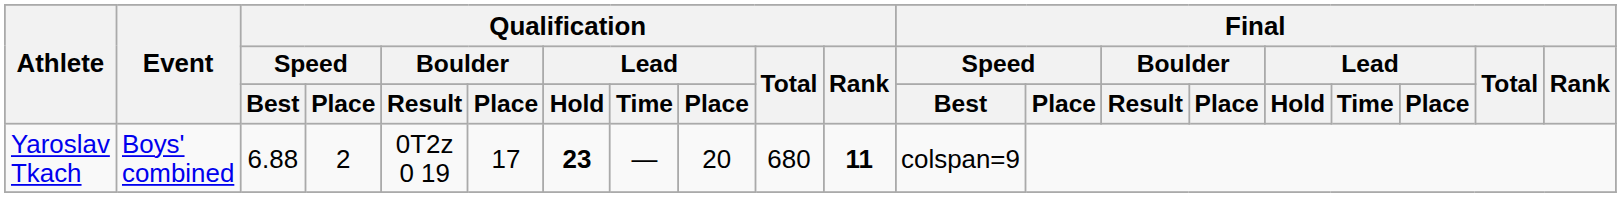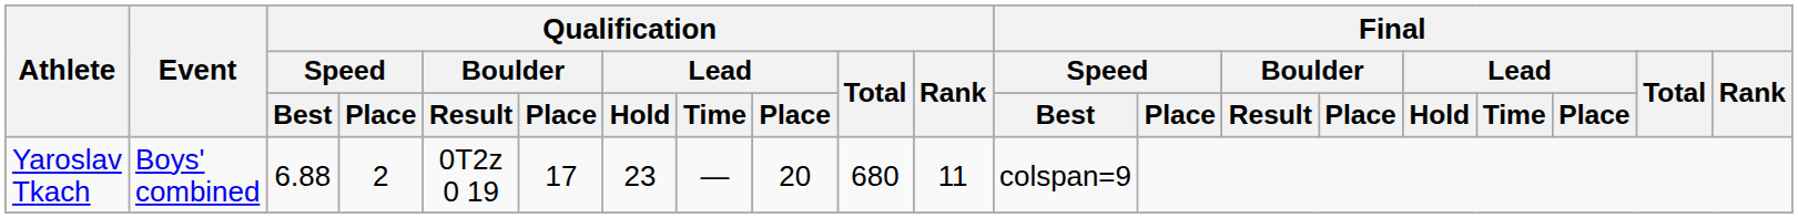row 4 | Qualification / Lead / Hold: bold -> normal
row 4 | Qualification / Rank: bold -> normal
